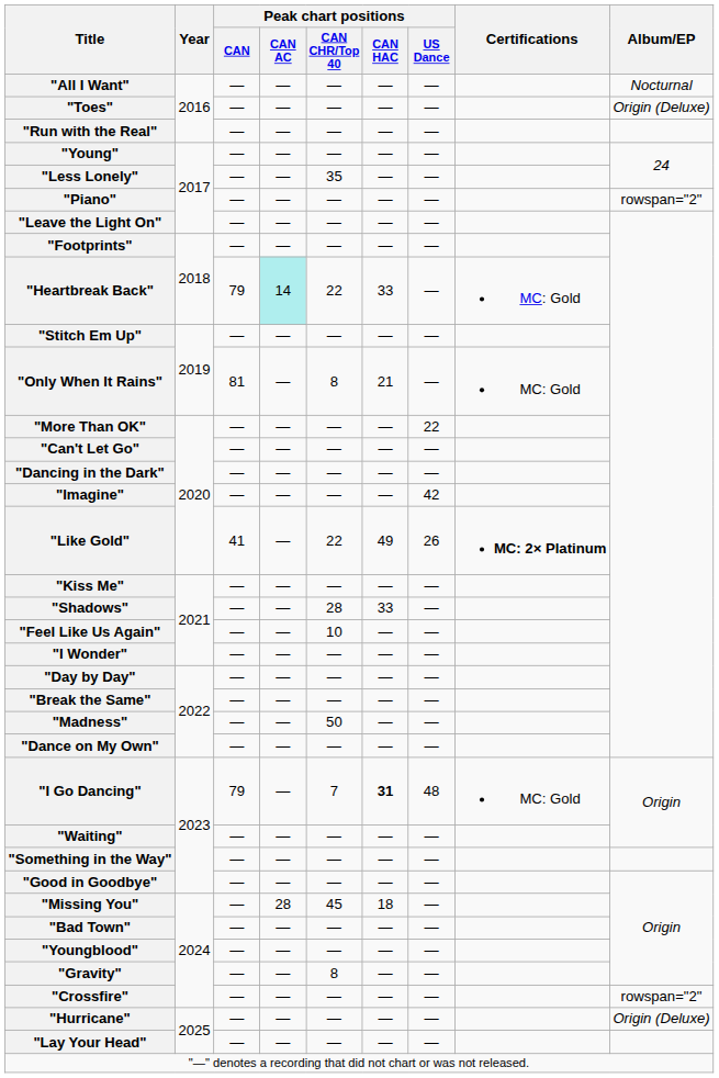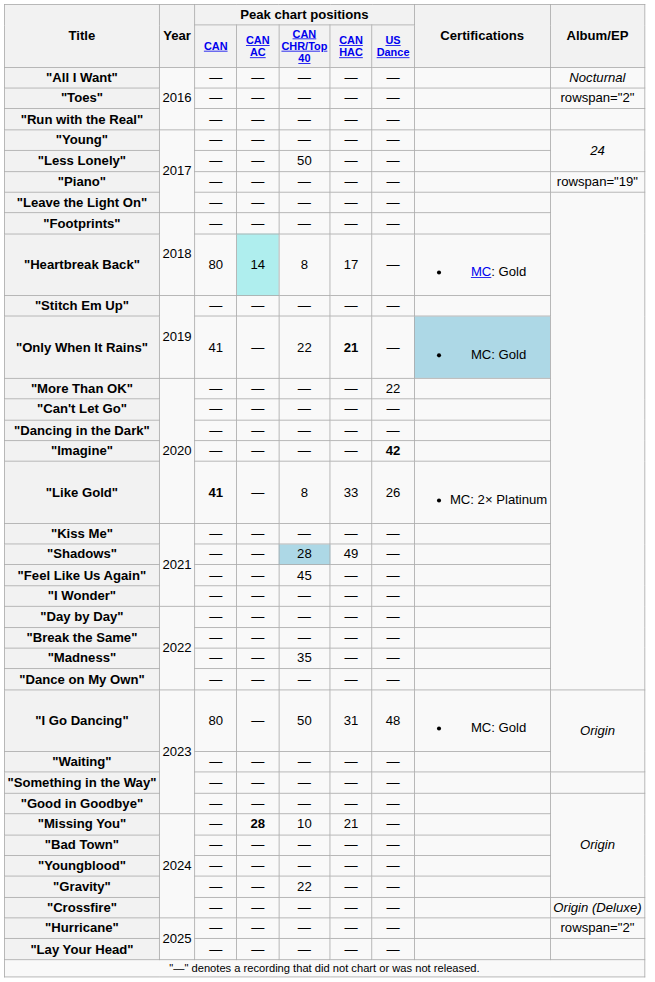"Toes" | Album/EP: Origin (Deluxe) -> rowspan="2"
"Less Lonely" | Peak chart positions / CAN CHR/Top 40: 35 -> 50
"Piano" | Album/EP: rowspan="2" -> rowspan="19"
"Heartbreak Back" | Peak chart positions / CAN: 79 -> 80
"Heartbreak Back" | Peak chart positions / CAN CHR/Top 40: 22 -> 8
"Heartbreak Back" | Peak chart positions / CAN HAC: 33 -> 17
"Only When It Rains" | Peak chart positions / CAN: 81 -> 41
"Only When It Rains" | Peak chart positions / CAN CHR/Top 40: 8 -> 22
"Only When It Rains" | Peak chart positions / CAN HAC: normal -> bold
"Only When It Rains" | Certifications: no background -> lightblue background
"Imagine" | Peak chart positions / US Dance: normal -> bold
"Like Gold" | Peak chart positions / CAN: normal -> bold
"Like Gold" | Peak chart positions / CAN CHR/Top 40: 22 -> 8
"Like Gold" | Peak chart positions / CAN HAC: 49 -> 33
"Like Gold" | Certifications: bold -> normal
"Shadows" | Peak chart positions / CAN CHR/Top 40: no background -> lightblue background
"Shadows" | Peak chart positions / CAN HAC: 33 -> 49
"Feel Like Us Again" | Peak chart positions / CAN CHR/Top 40: 10 -> 45
"Madness" | Peak chart positions / CAN CHR/Top 40: 50 -> 35
"I Go Dancing" | Peak chart positions / CAN: 79 -> 80
"I Go Dancing" | Peak chart positions / CAN CHR/Top 40: 7 -> 50
"I Go Dancing" | Peak chart positions / CAN HAC: bold -> normal
"Missing You" | Peak chart positions / CAN AC: normal -> bold
"Missing You" | Peak chart positions / CAN CHR/Top 40: 45 -> 10
"Missing You" | Peak chart positions / CAN HAC: 18 -> 21
"Gravity" | Peak chart positions / CAN CHR/Top 40: 8 -> 22
"Crossfire" | Album/EP: rowspan="2" -> Origin (Deluxe)
"Hurricane" | Album/EP: Origin (Deluxe) -> rowspan="2"
